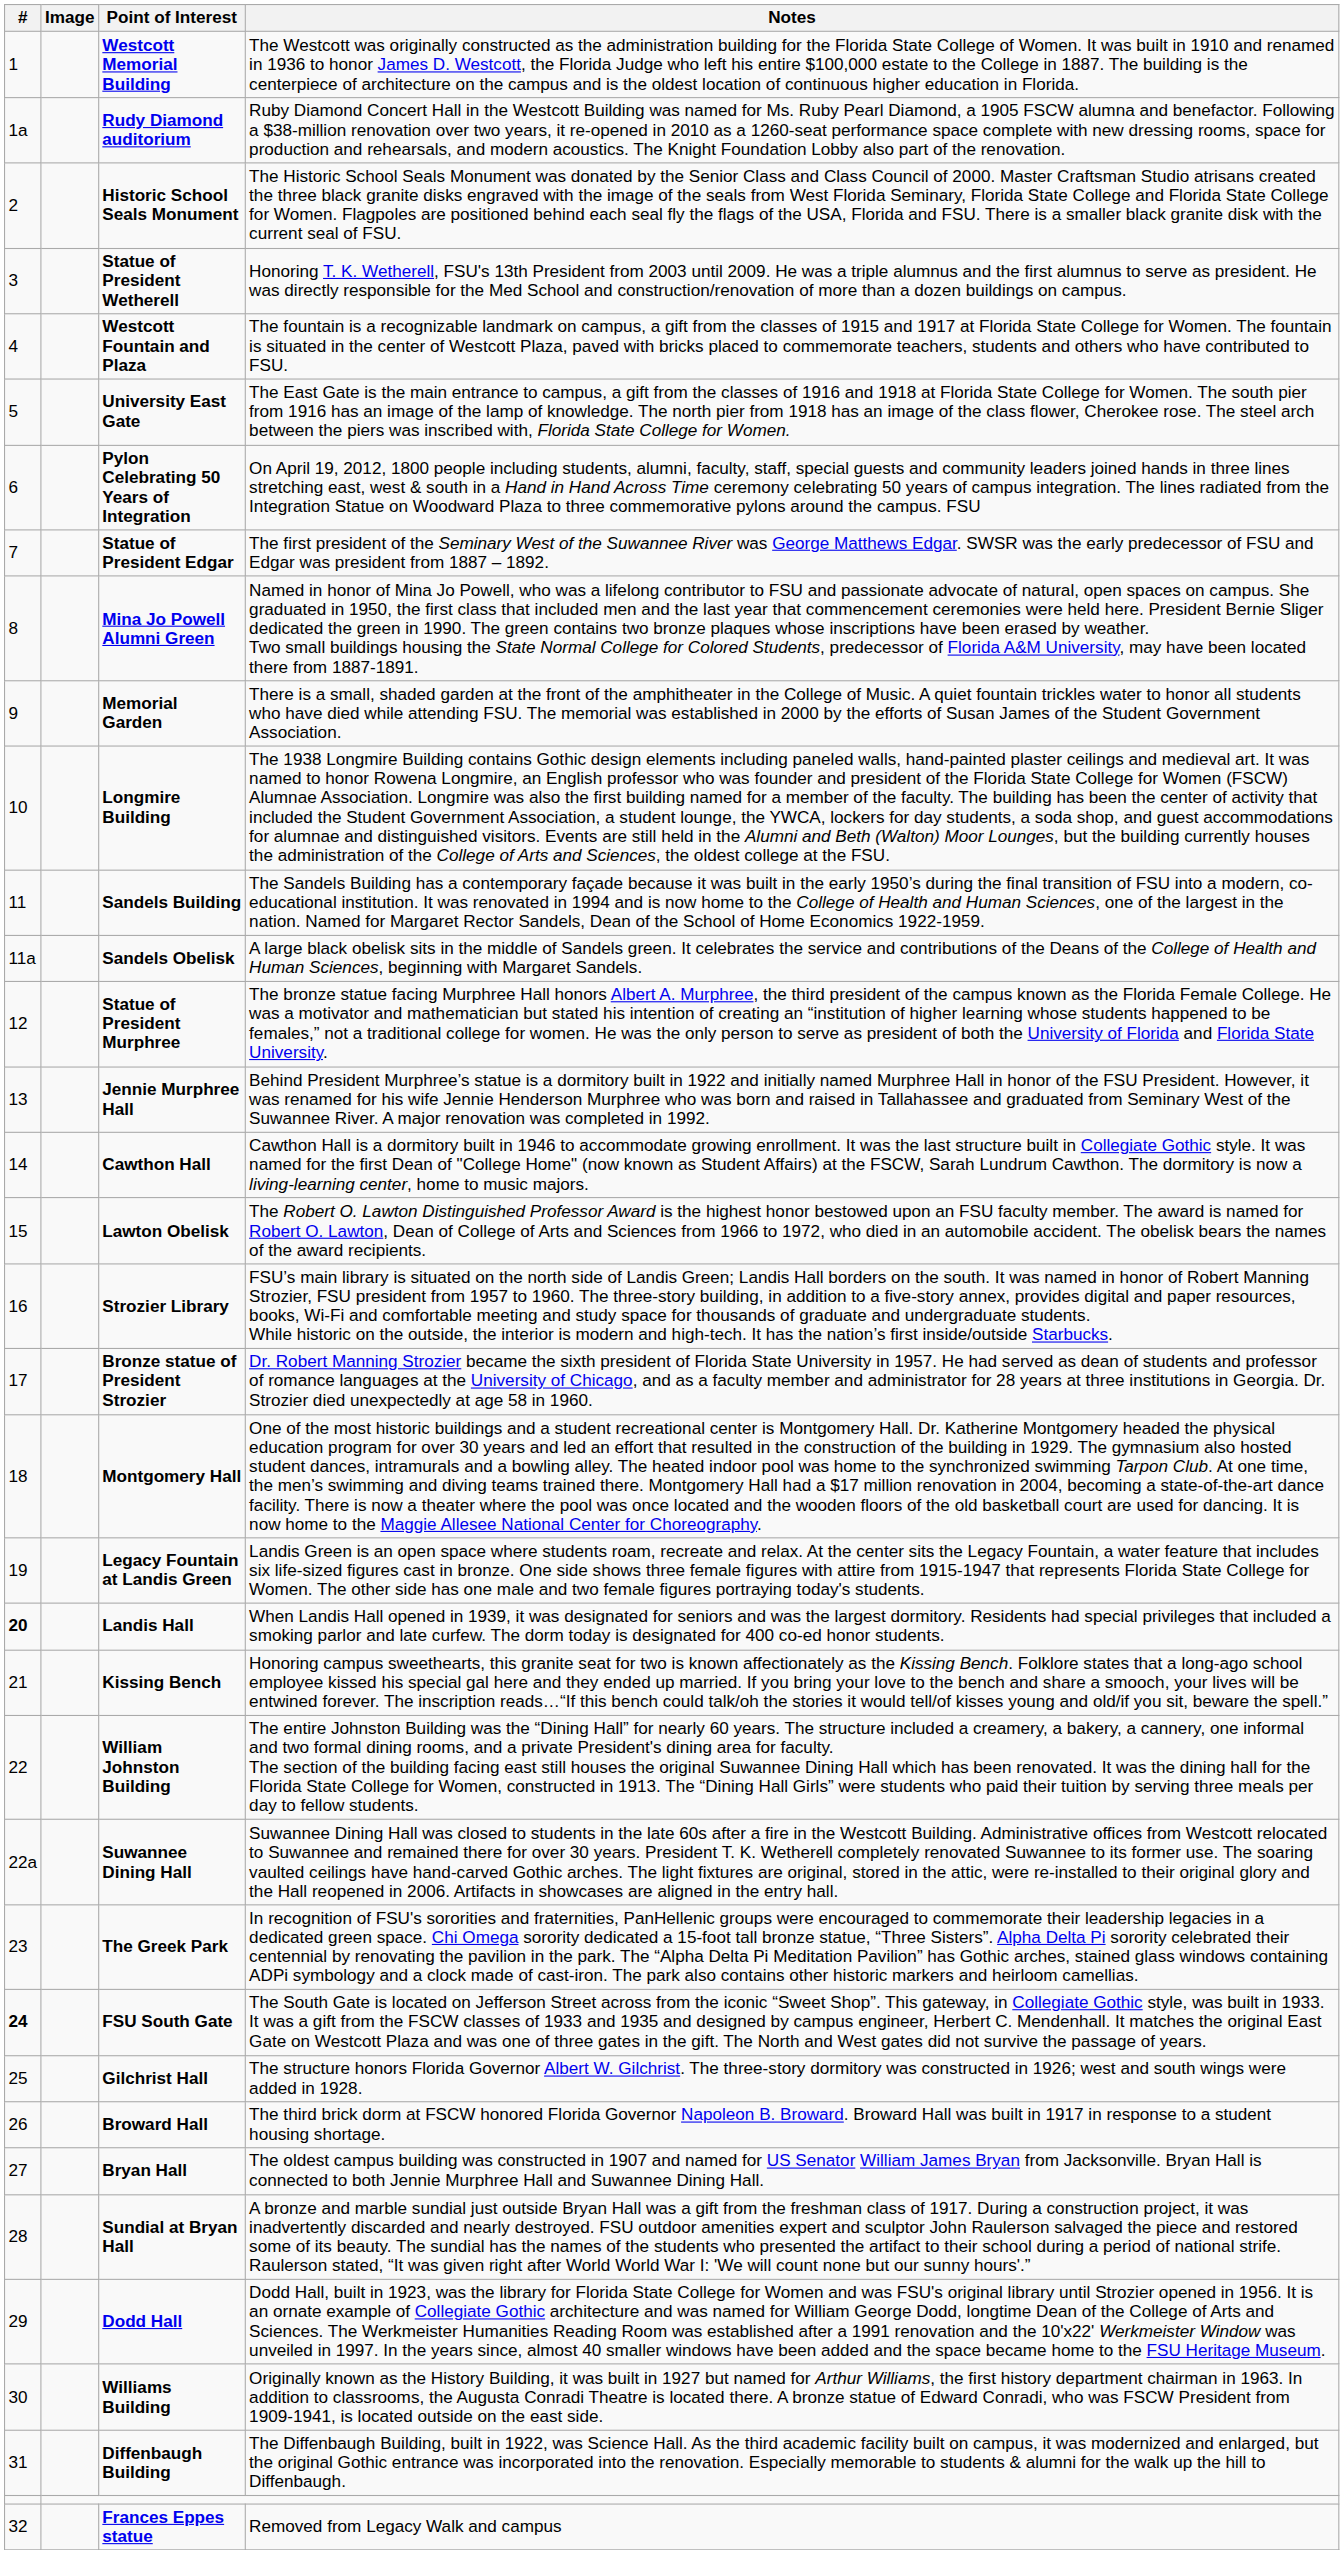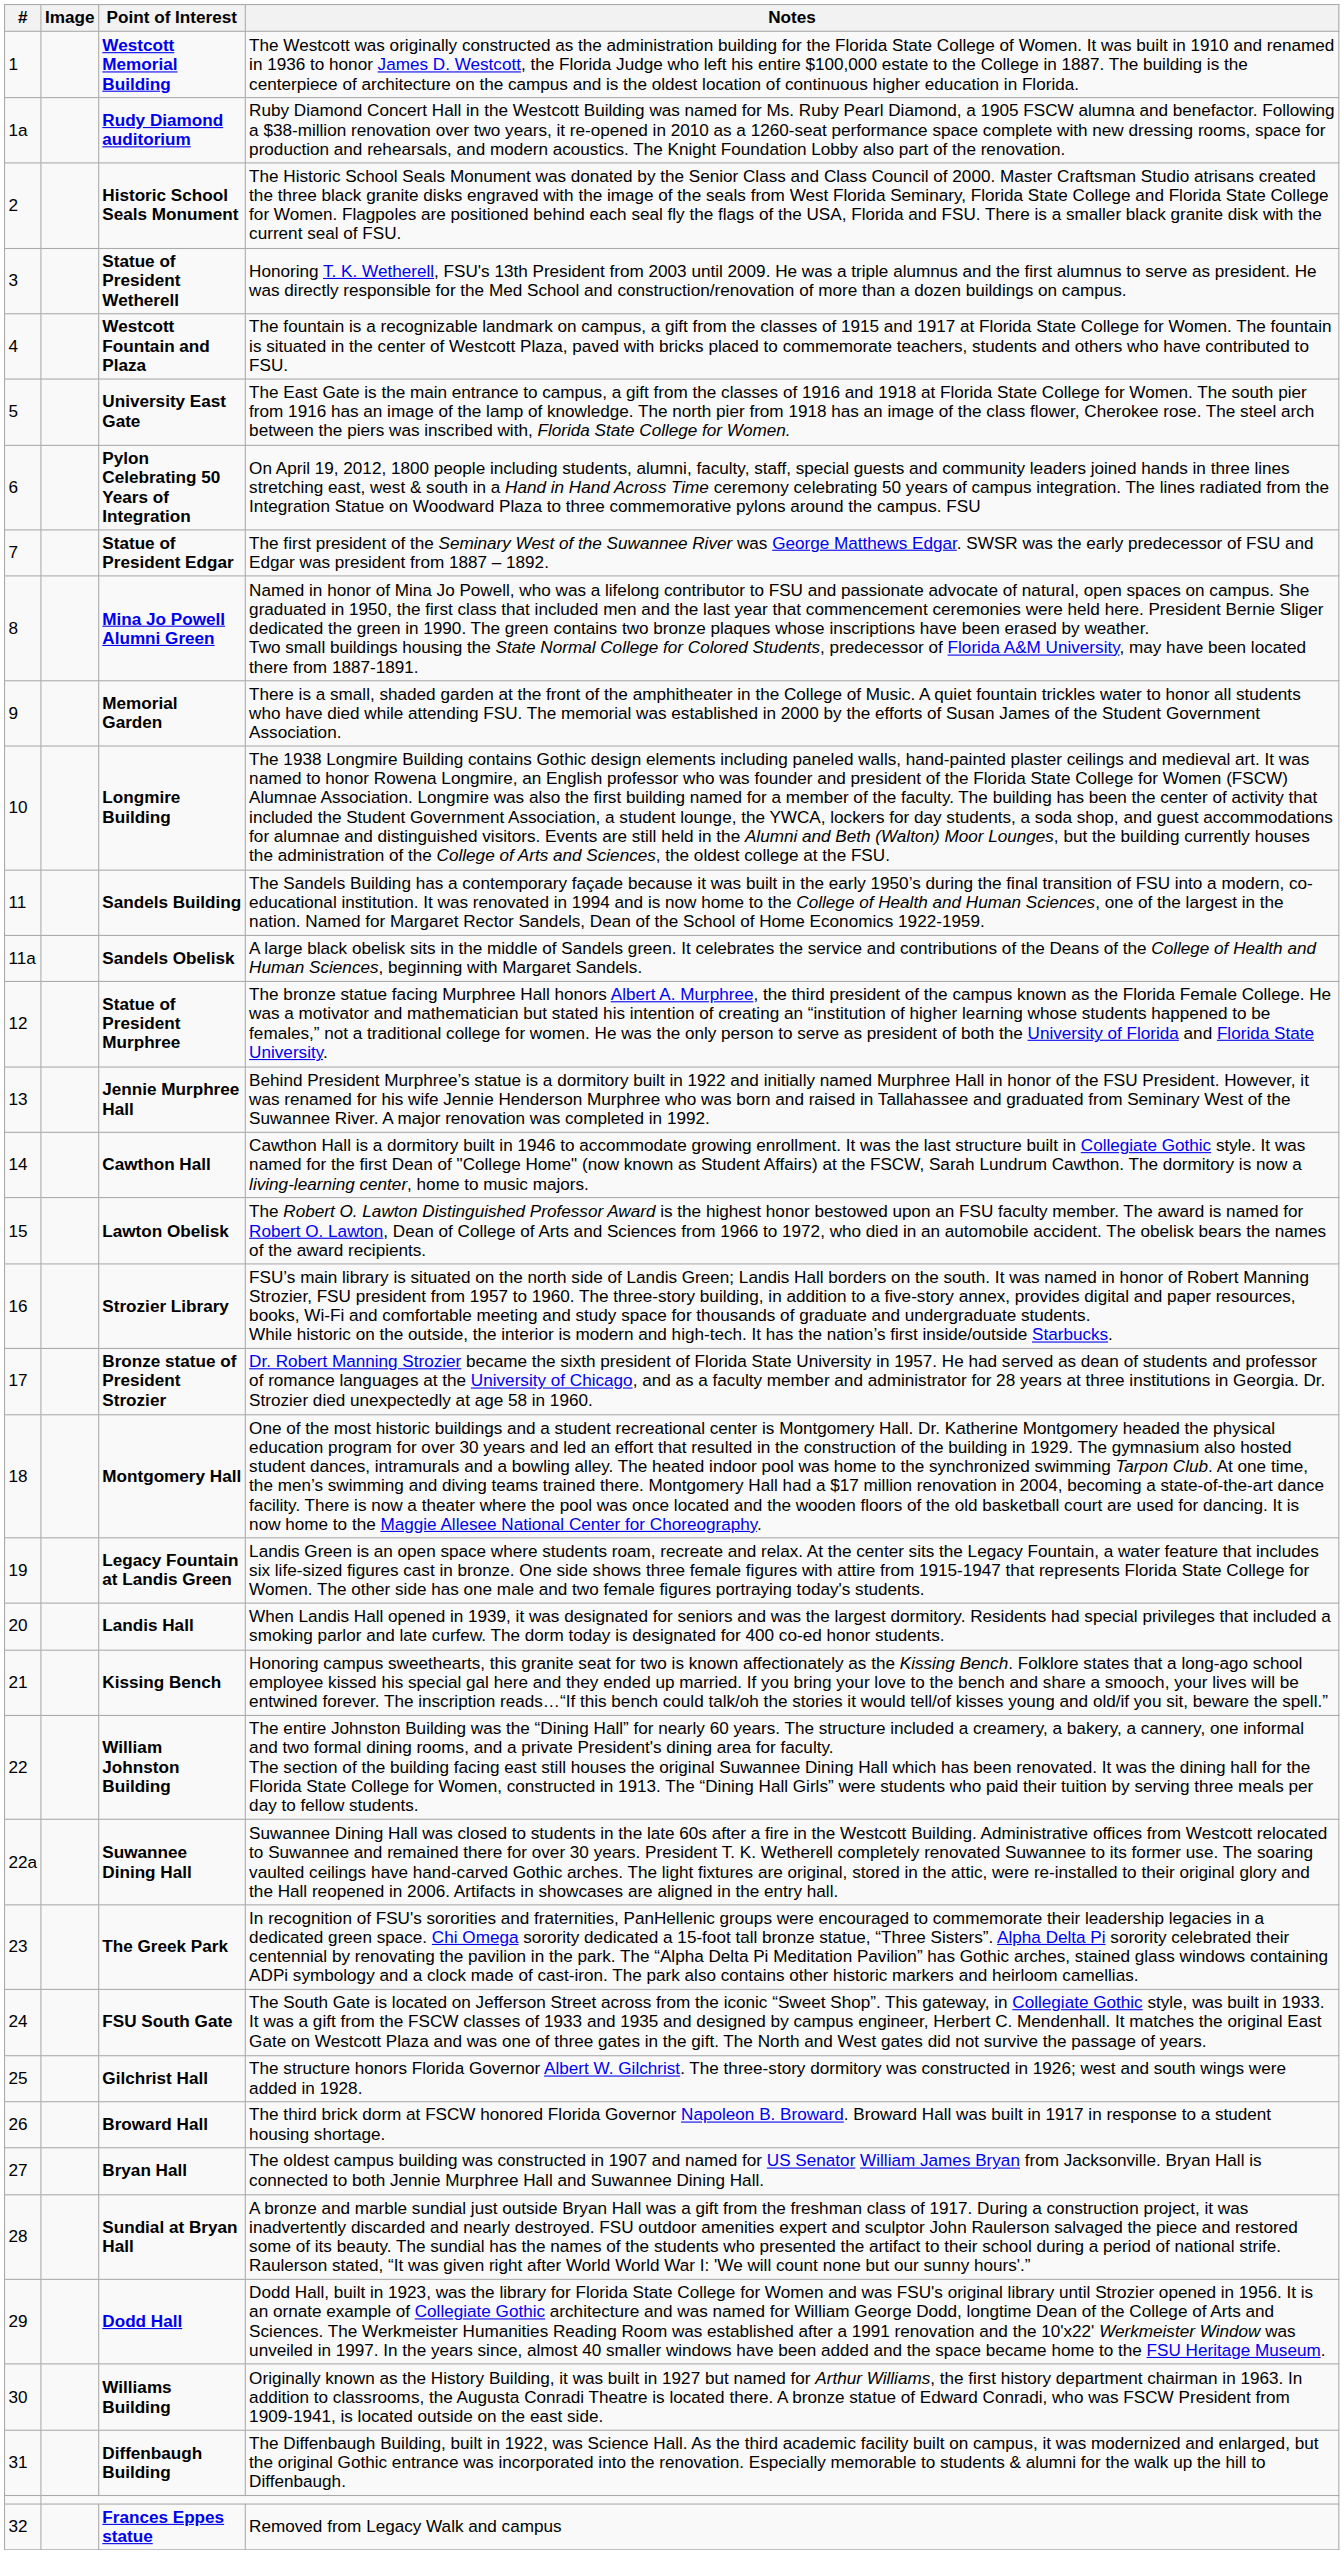Landis Hall | #: bold -> normal
FSU South Gate | #: bold -> normal
